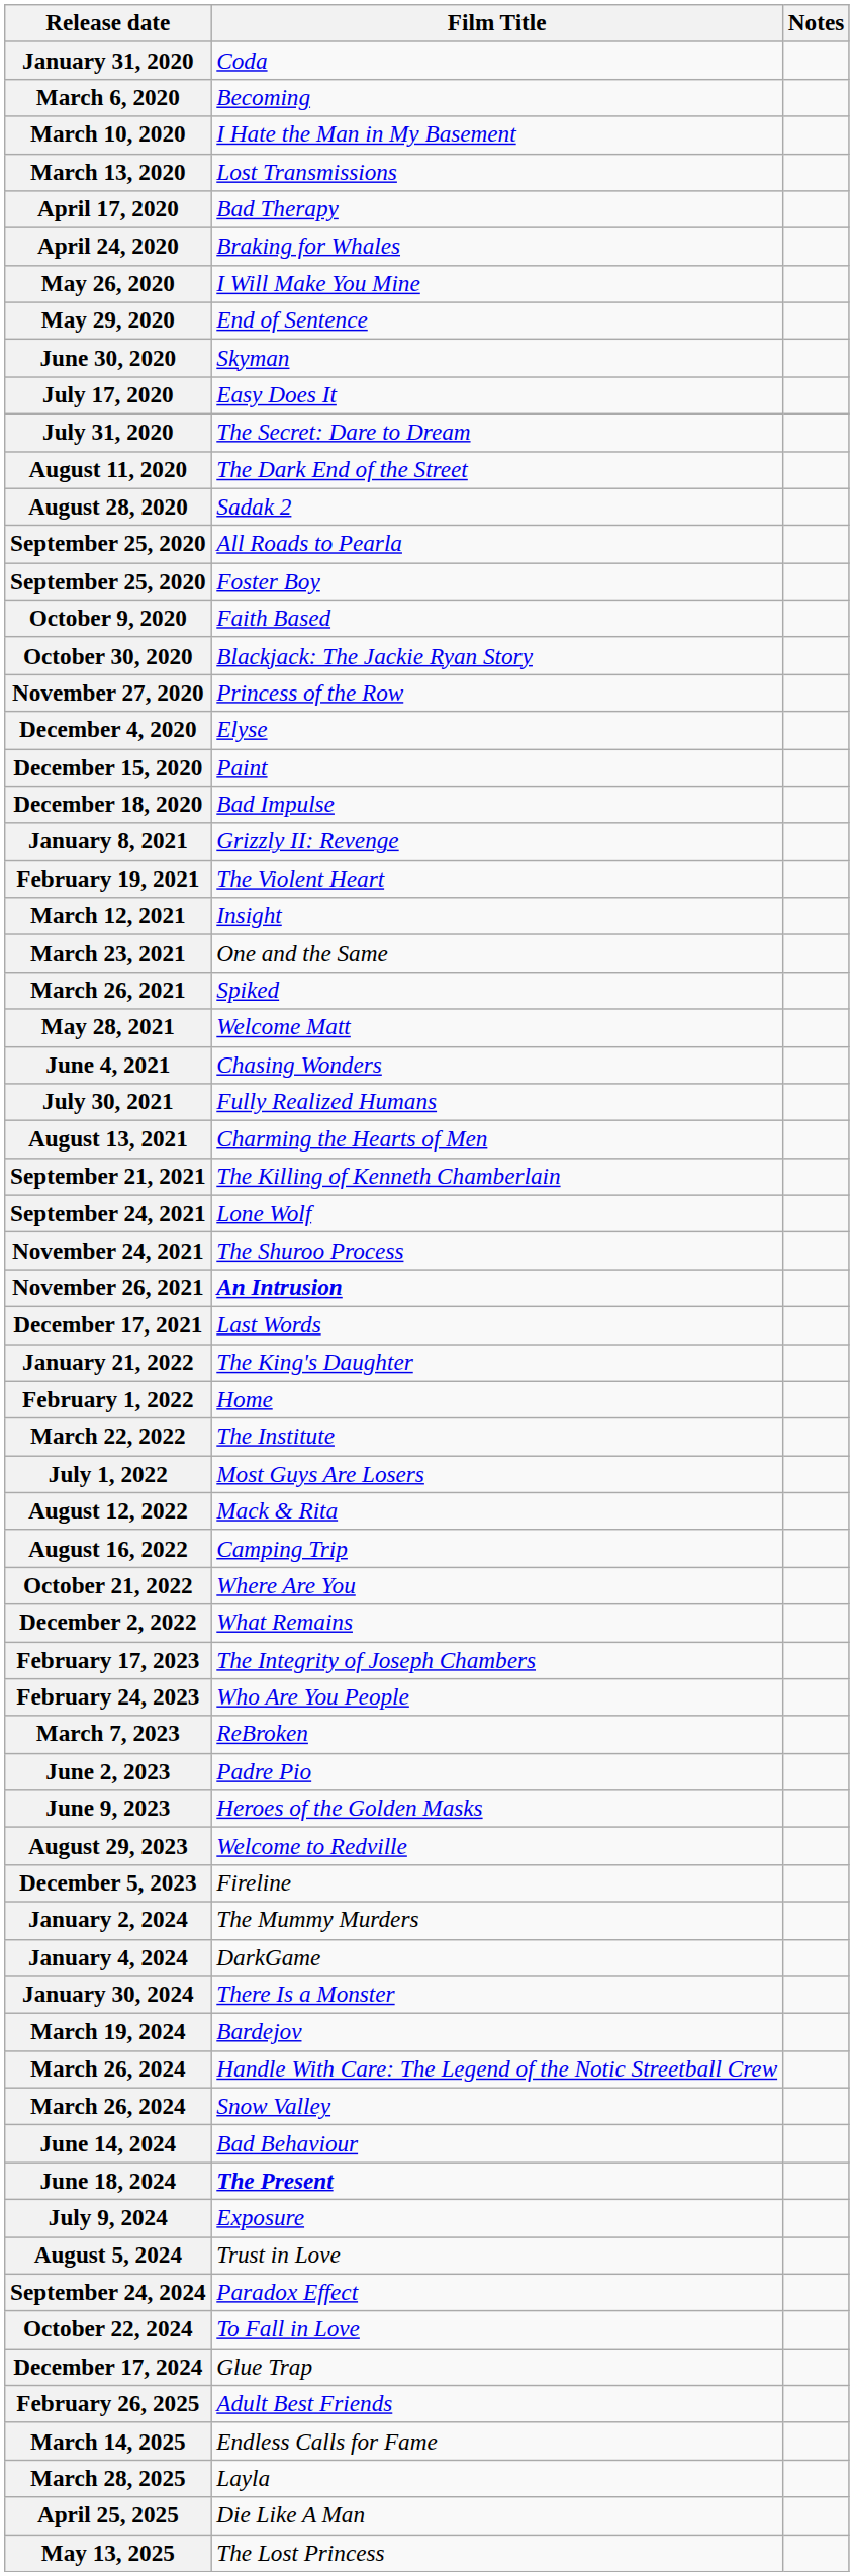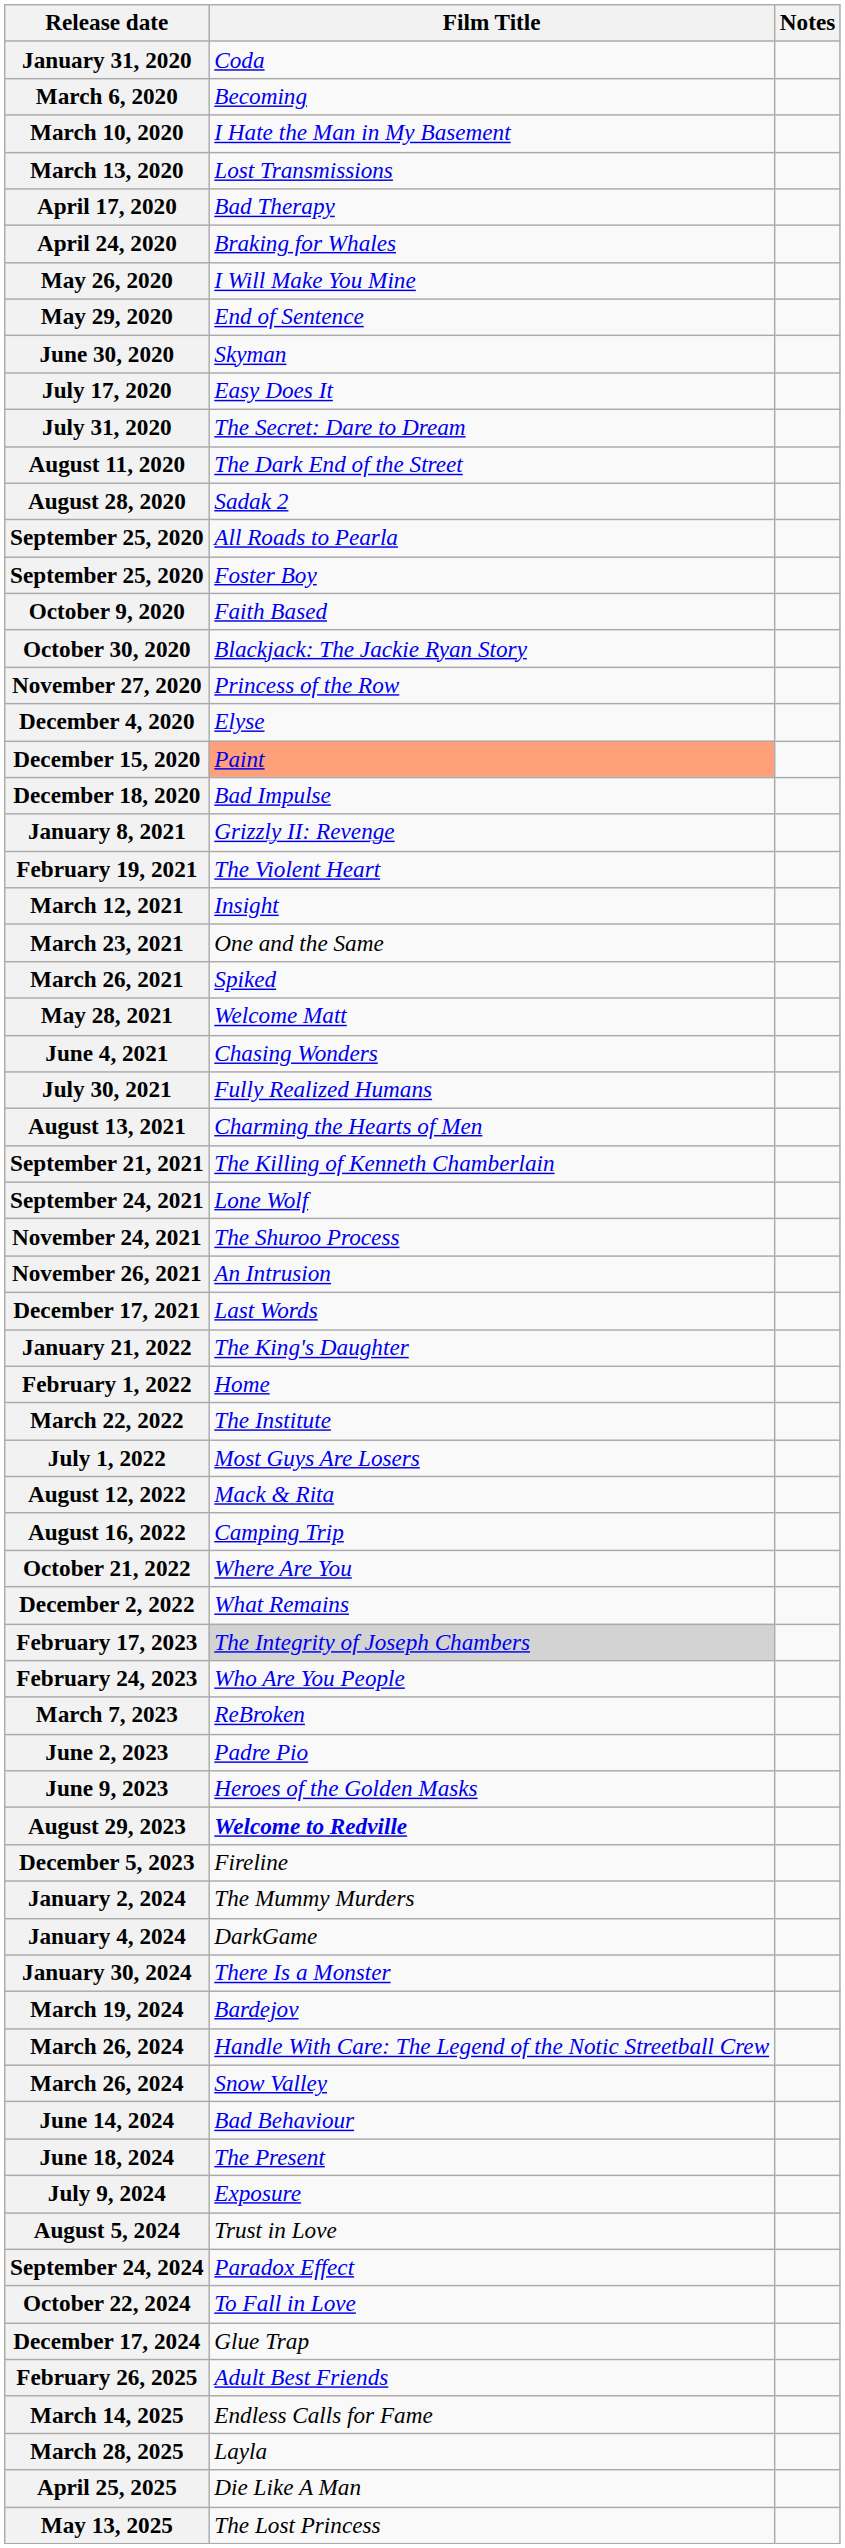Paint | Film Title: no background -> lightsalmon background
An Intrusion | Film Title: bold -> normal
The Integrity of Joseph Chambers | Film Title: no background -> lightgrey background
Welcome to Redville | Film Title: normal -> bold
The Present | Film Title: bold -> normal
